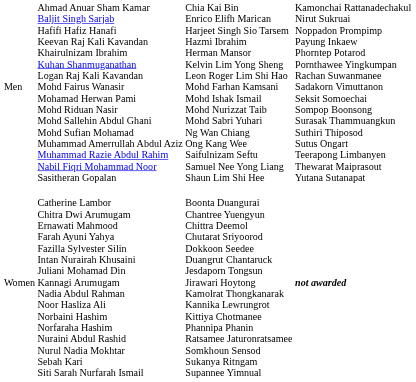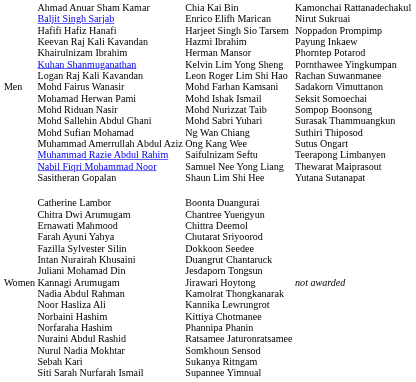Women | column 4: bold -> normal
